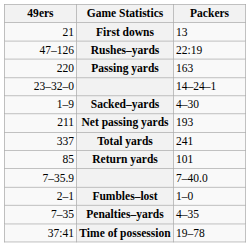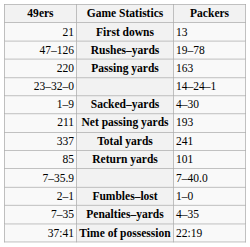Rushes–yards | Packers: 22:19 -> 19–78
Time of possession | Packers: 19–78 -> 22:19
